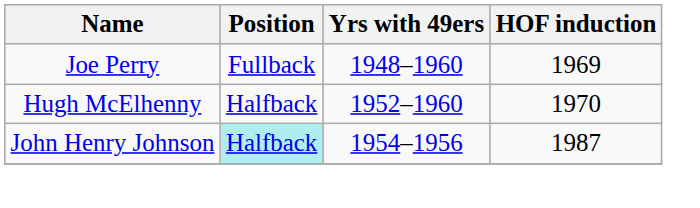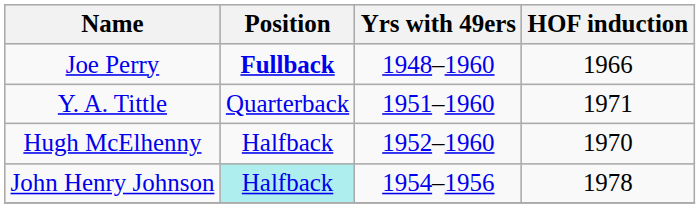Joe Perry | Position: normal -> bold
Joe Perry | HOF induction: 1969 -> 1966
+ row: Y. A. Tittle | Quarterback | 1951–1960 | 1971
John Henry Johnson | HOF induction: 1987 -> 1978
